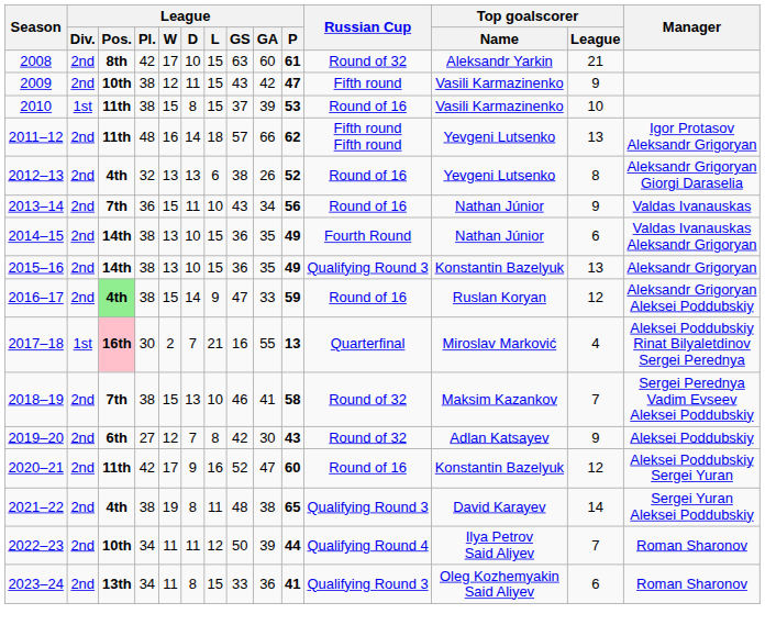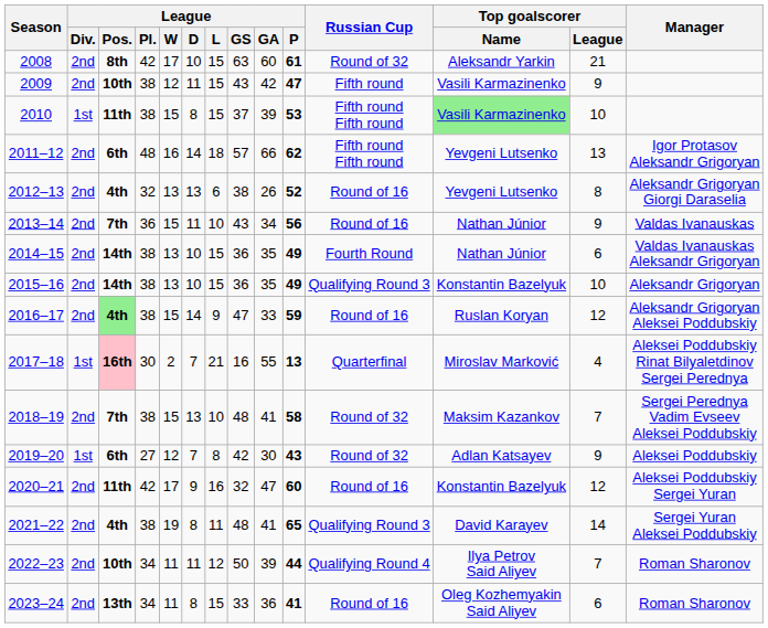2010 | Russian Cup: Round of 16 -> Fifth round Fifth round
2010 | Top goalscorer / Name: no background -> lightgreen background
2011–12 | League / Pos.: 11th -> 6th
2015–16 | Top goalscorer / League: 13 -> 10
2018–19 | League / GS: 46 -> 48
2019–20 | League / Div.: 2nd -> 1st
2020–21 | League / GS: 52 -> 32
2021–22 | League / GA: 38 -> 41
2023–24 | Russian Cup: Qualifying Round 3 -> Round of 16
